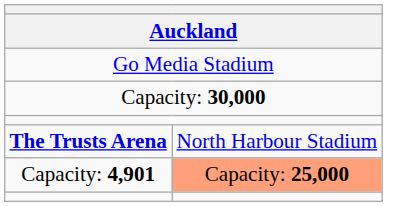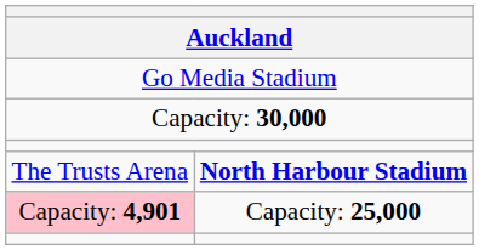The Trusts Arena | column 1: bold -> normal
The Trusts Arena | column 2: normal -> bold
Capacity: 4,901 | column 1: no background -> pink background
Capacity: 4,901 | column 2: lightsalmon background -> no background
